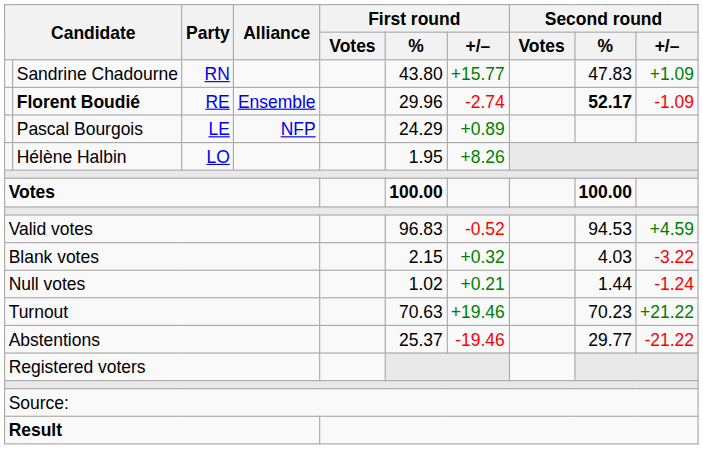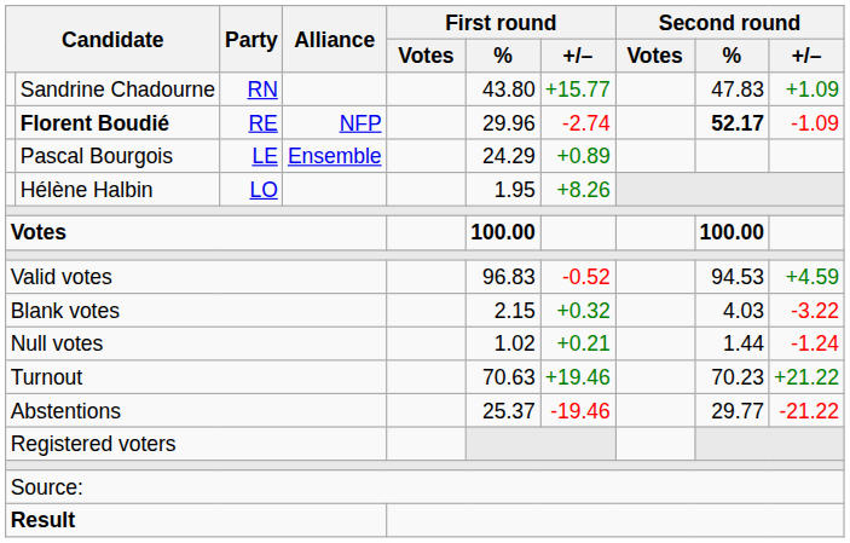Florent Boudié | Alliance: Ensemble -> NFP
Pascal Bourgois | Alliance: NFP -> Ensemble
